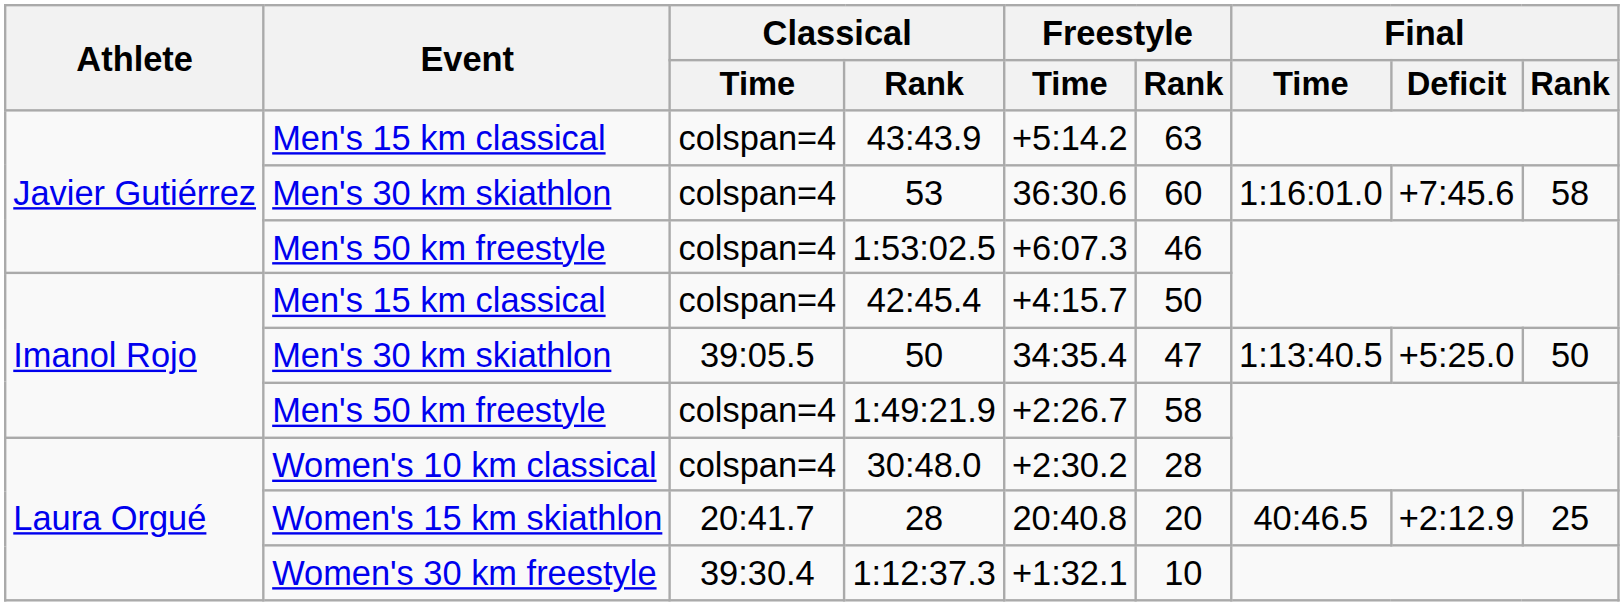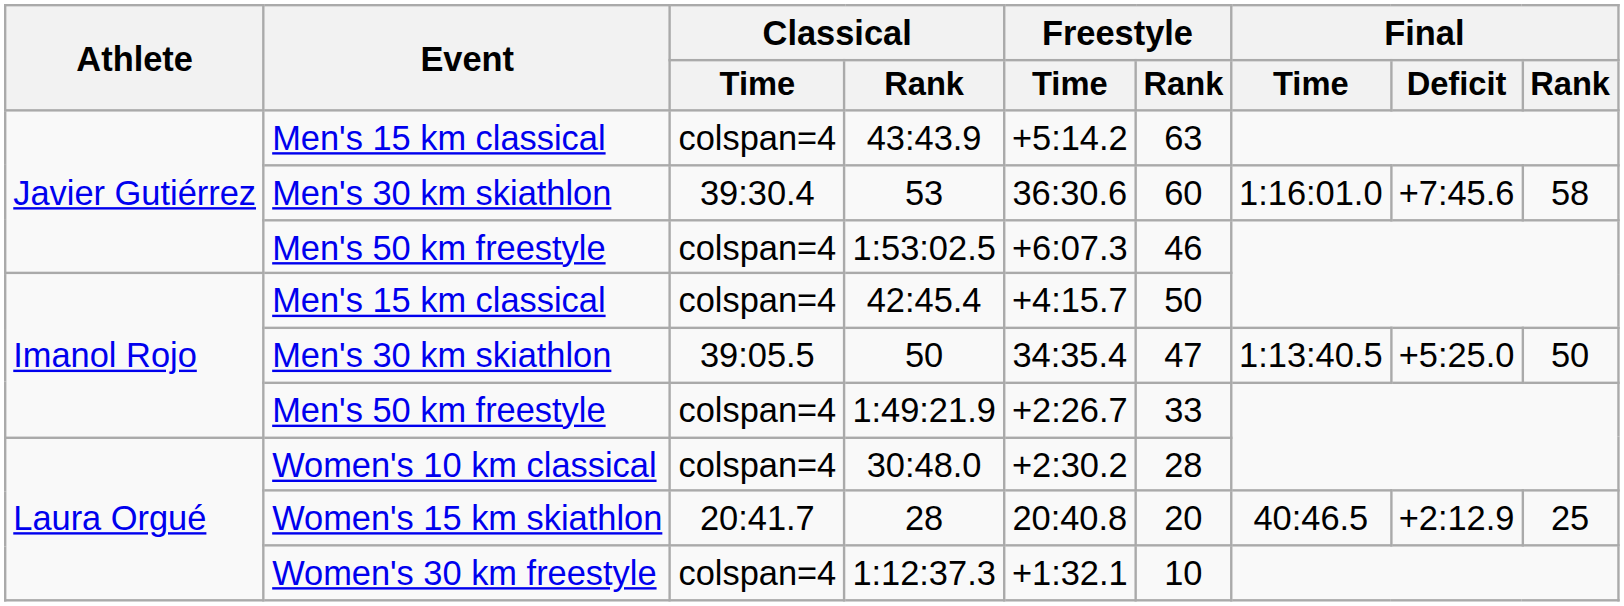53 | Classical / Time: colspan=4 -> 39:30.4
1:49:21.9 | Freestyle / Rank: 58 -> 33
1:12:37.3 | Classical / Time: 39:30.4 -> colspan=4
